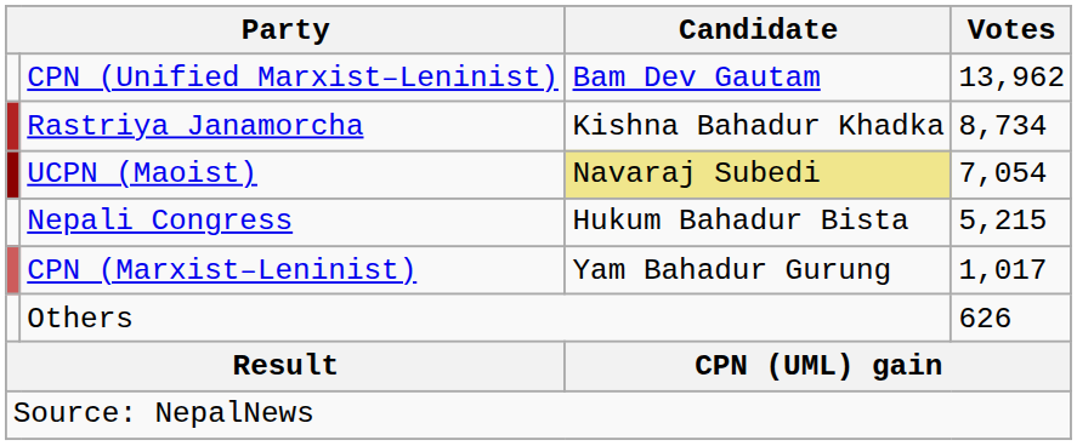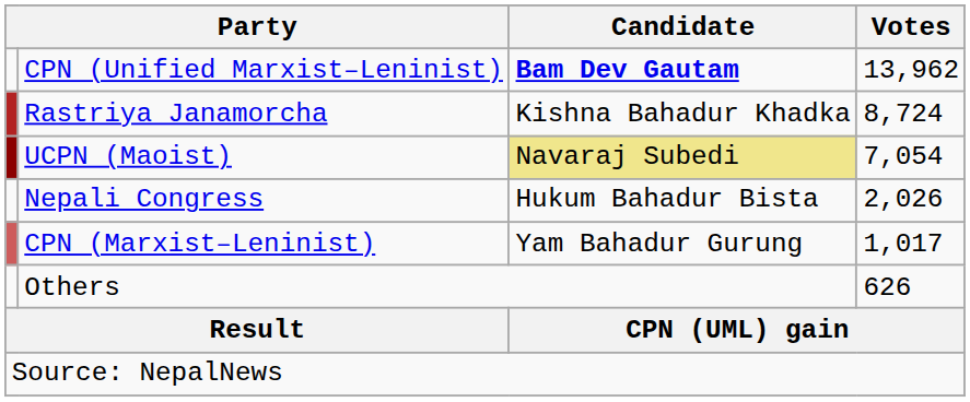CPN (Unified Marxist–Leninist) | Candidate: normal -> bold
Rastriya Janamorcha | Votes: 8,734 -> 8,724
Nepali Congress | Votes: 5,215 -> 2,026
